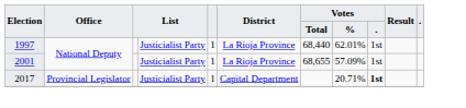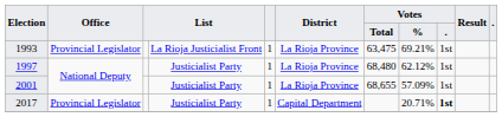+ row: 1993 | Provincial Legislator | La Rioja Justicialist Front | 1 | La Rioja Province | 63,475 | 69.21% | 1st
1997 | Votes / Total: 68,440 -> 68,480
1997 | Votes / %: 62.01% -> 62.12%
